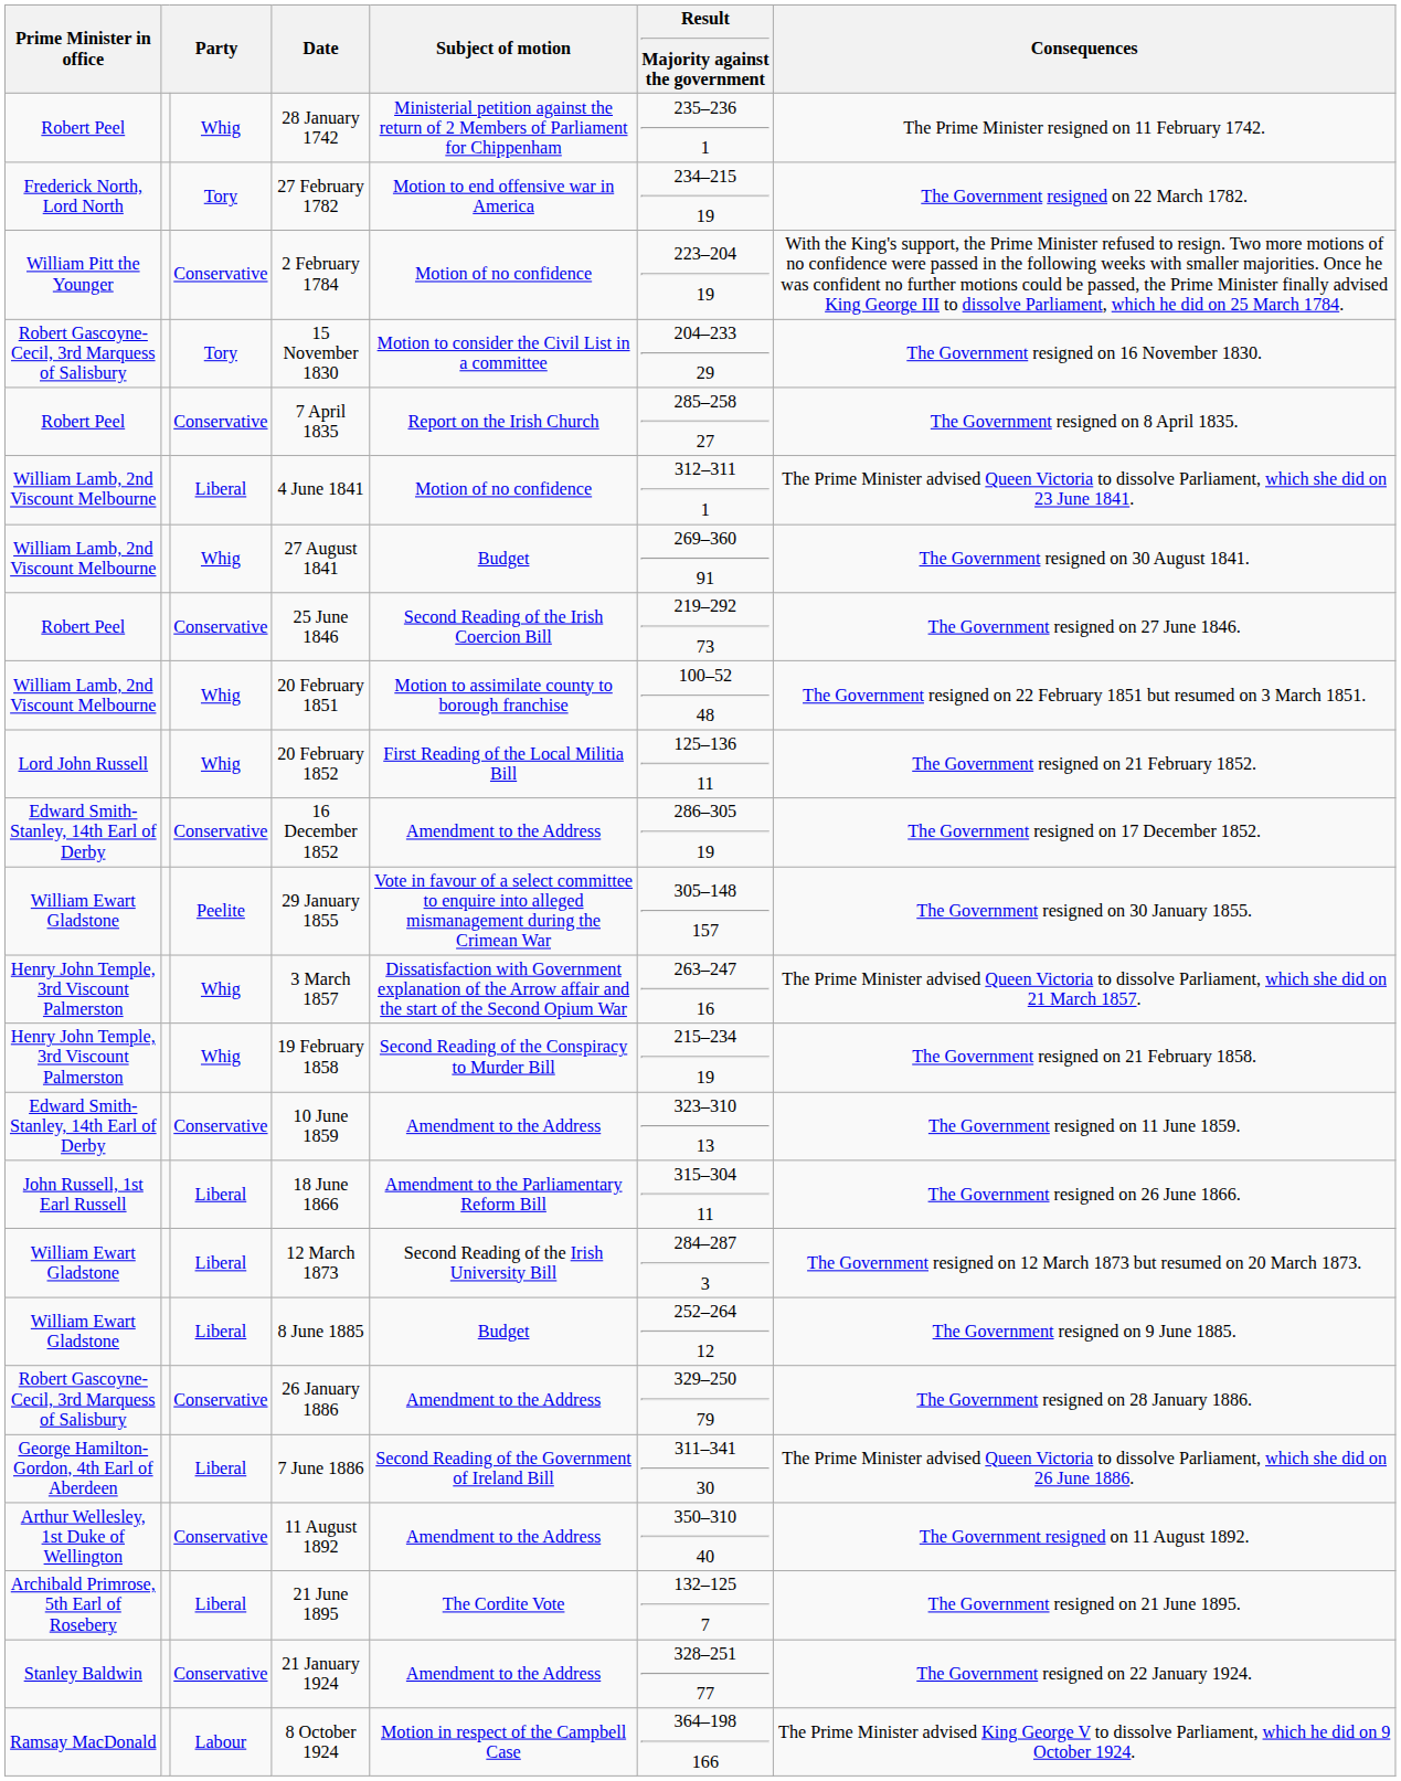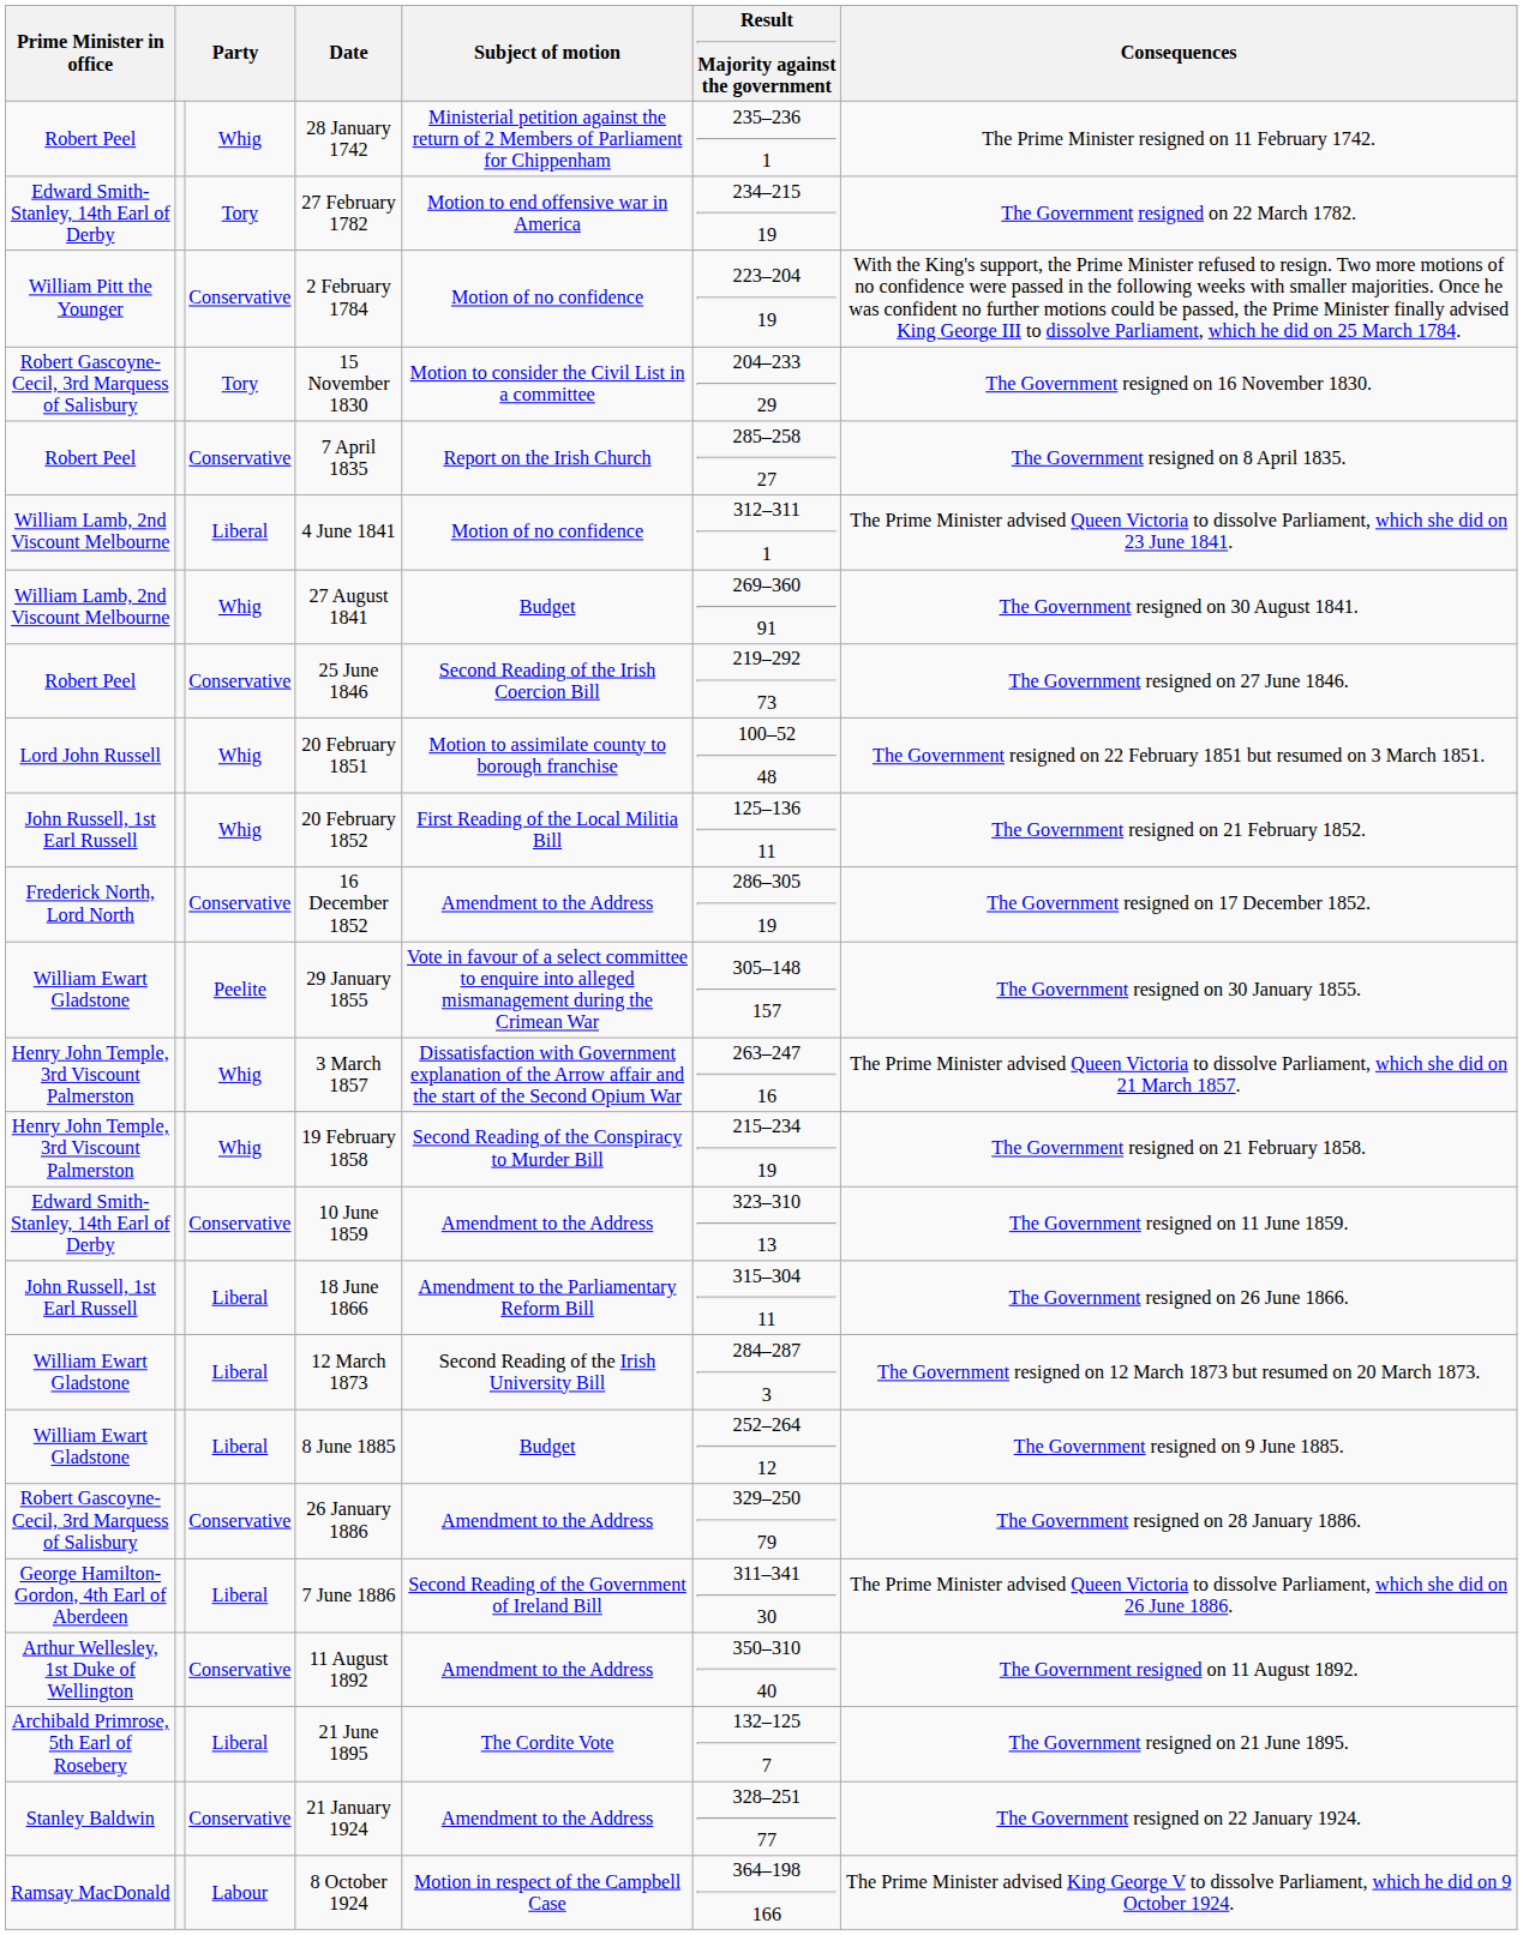27 February 1782 | Prime Minister in office: Frederick North, Lord North -> Edward Smith-Stanley, 14th Earl of Derby
20 February 1851 | Prime Minister in office: William Lamb, 2nd Viscount Melbourne -> Lord John Russell
20 February 1852 | Prime Minister in office: Lord John Russell -> John Russell, 1st Earl Russell
16 December 1852 | Prime Minister in office: Edward Smith-Stanley, 14th Earl of Derby -> Frederick North, Lord North
